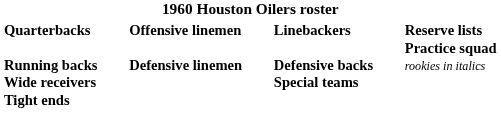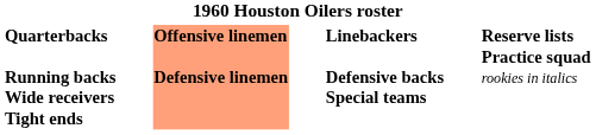Quarterbacks Running backs Wide receivers Tight ends | column 2: no background -> lightsalmon background
